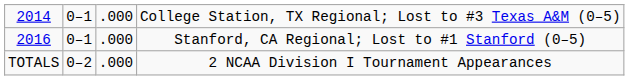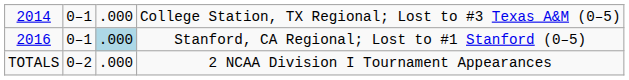2016 | column 3: no background -> lightblue background
